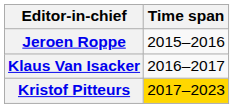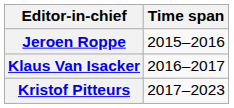Kristof Pitteurs | Time span: gold background -> no background
